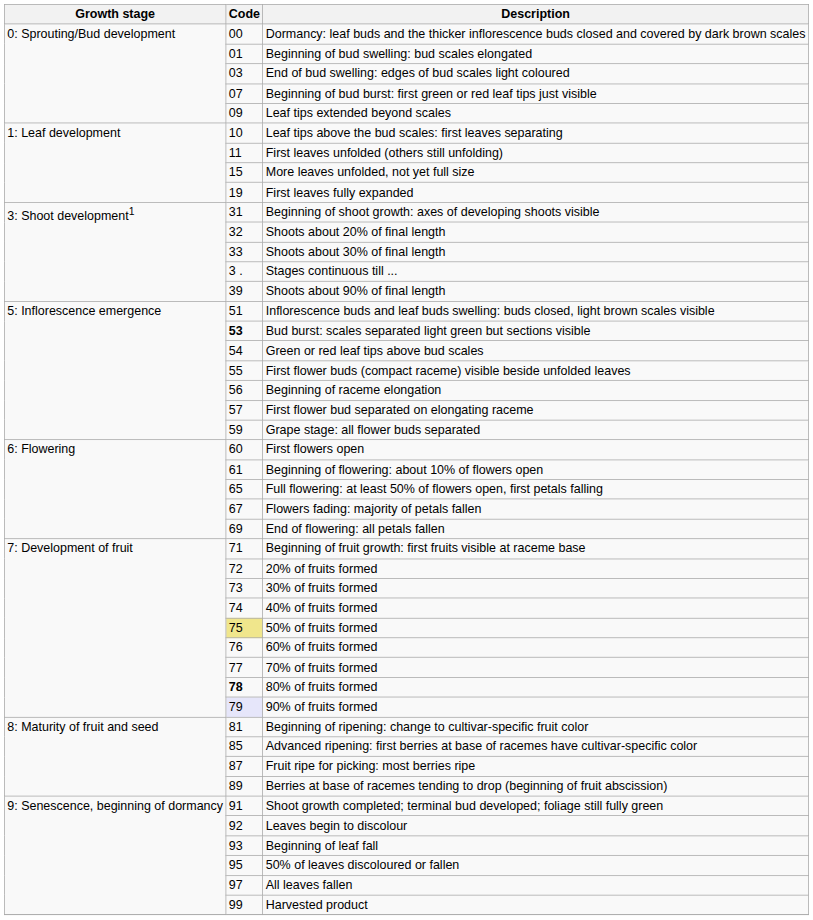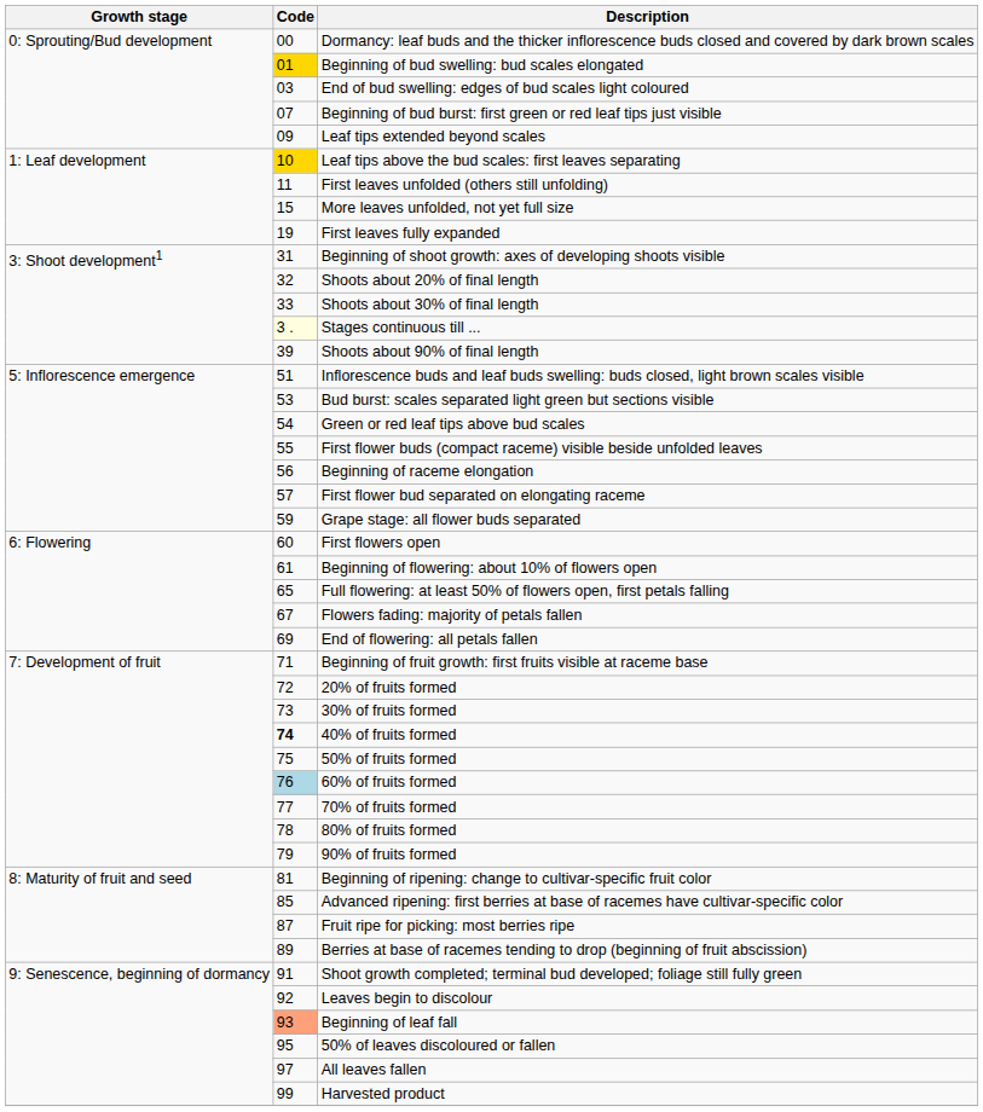Beginning of bud swelling: bud scales elongated | Code: no background -> gold background
Leaf tips above the bud scales: first leaves separating | Code: no background -> gold background
Stages continuous till ... | Code: no background -> lightyellow background
Bud burst: scales separated light green but sections visible | Code: bold -> normal
40% of fruits formed | Code: normal -> bold
50% of fruits formed | Code: khaki background -> no background
60% of fruits formed | Code: no background -> lightblue background
80% of fruits formed | Code: bold -> normal
90% of fruits formed | Code: lavender background -> no background
Beginning of leaf fall | Code: no background -> lightsalmon background
